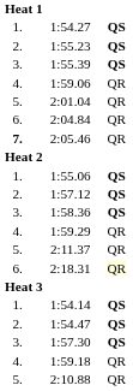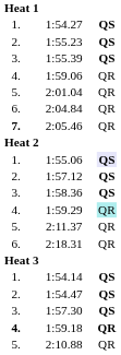1:55.06 | column 3: no background -> lavender background
1:59.29 | column 3: no background -> paleturquoise background
2:18.31 | column 3: lightyellow background -> no background
1:59.18 | column 1: normal -> bold
1:59.18 | column 3: normal -> bold
